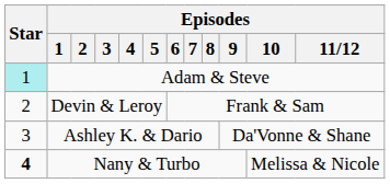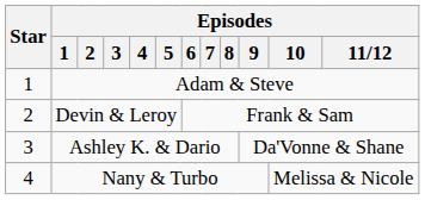Adam & Steve | Star: paleturquoise background -> no background
Nany & Turbo | Star: bold -> normal
